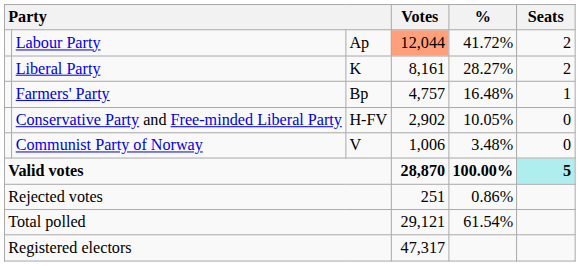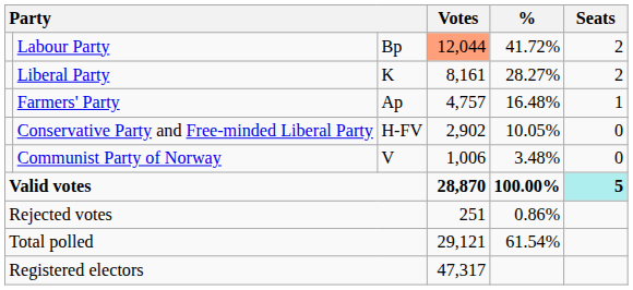Labour Party | column 3: Ap -> Bp
Farmers' Party | column 3: Bp -> Ap
